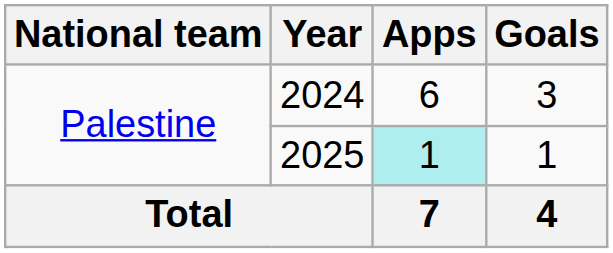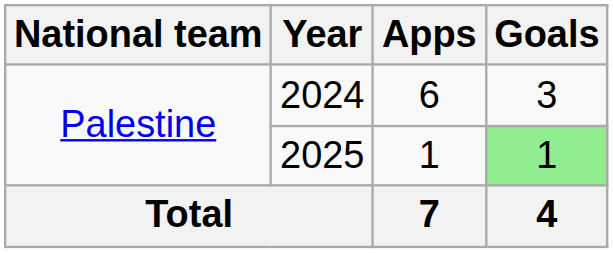2025 | Apps: paleturquoise background -> no background
2025 | Goals: no background -> lightgreen background
